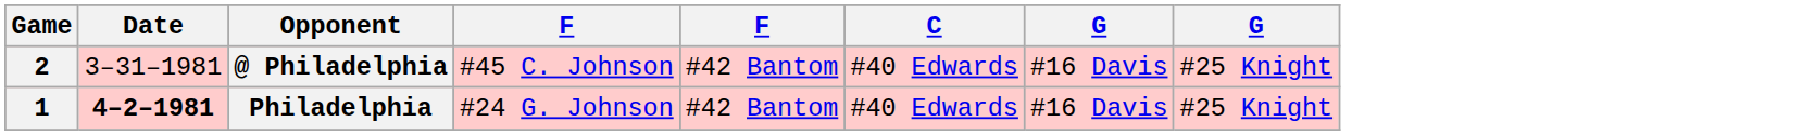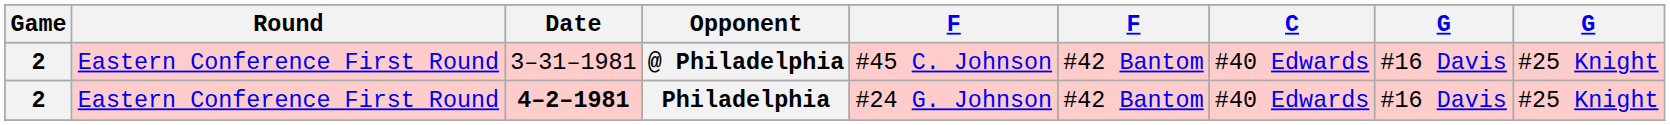+ column: Round | Eastern Conference First Round | Eastern Conference First Round
Philadelphia | Game: 1 -> 2
